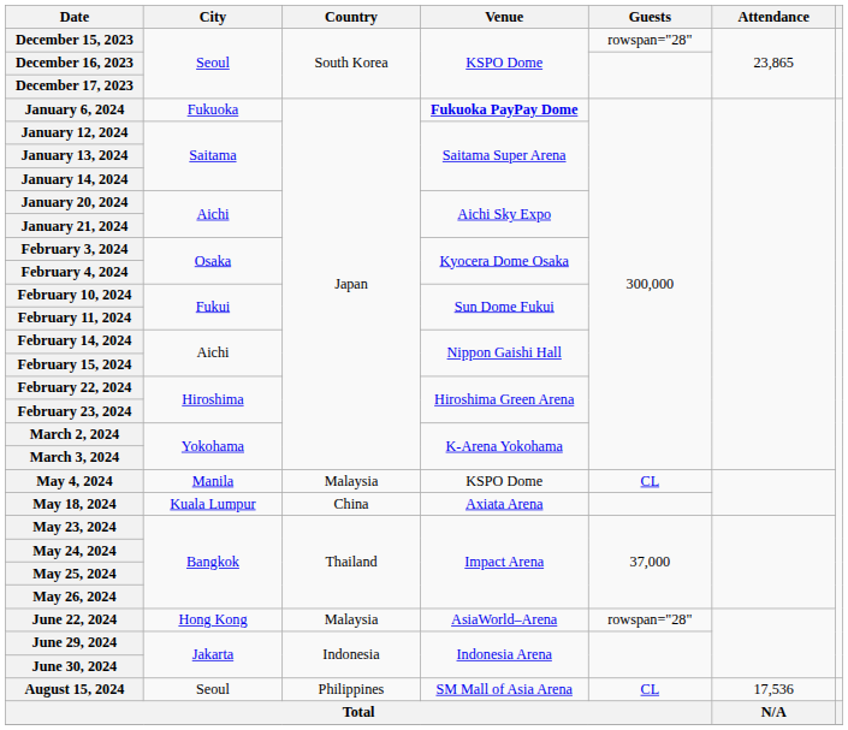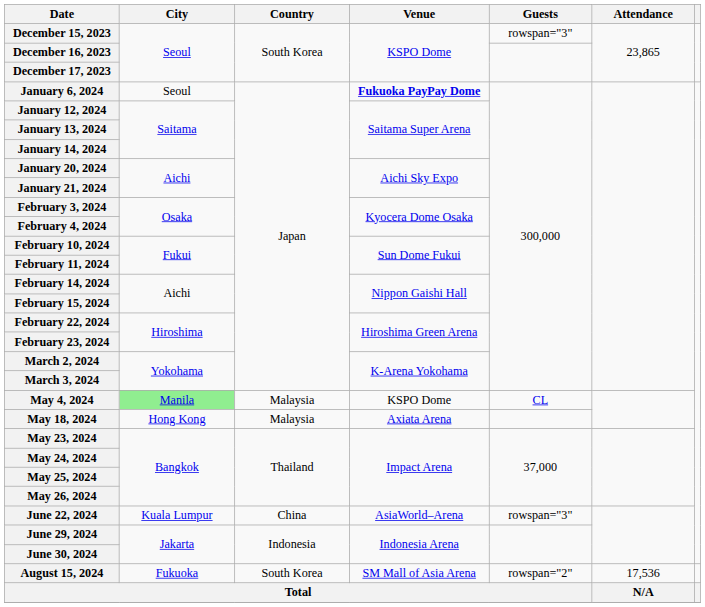December 15, 2023 | Guests: rowspan="28" -> rowspan="3"
January 6, 2024 | City: Fukuoka -> Seoul
May 4, 2024 | City: no background -> lightgreen background
May 18, 2024 | City: Kuala Lumpur -> Hong Kong
May 18, 2024 | Country: China -> Malaysia
June 22, 2024 | City: Hong Kong -> Kuala Lumpur
June 22, 2024 | Country: Malaysia -> China
June 22, 2024 | Guests: rowspan="28" -> rowspan="3"
August 15, 2024 | City: Seoul -> Fukuoka
August 15, 2024 | Country: Philippines -> South Korea
August 15, 2024 | Guests: CL -> rowspan="2"
